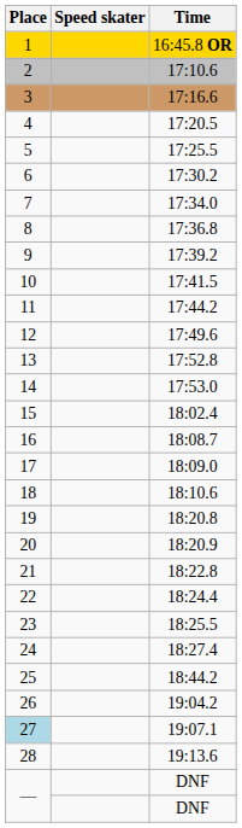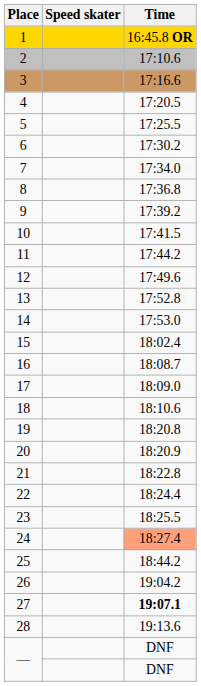24 | Time: no background -> lightsalmon background
27 | Place: lightblue background -> no background
27 | Time: normal -> bold
